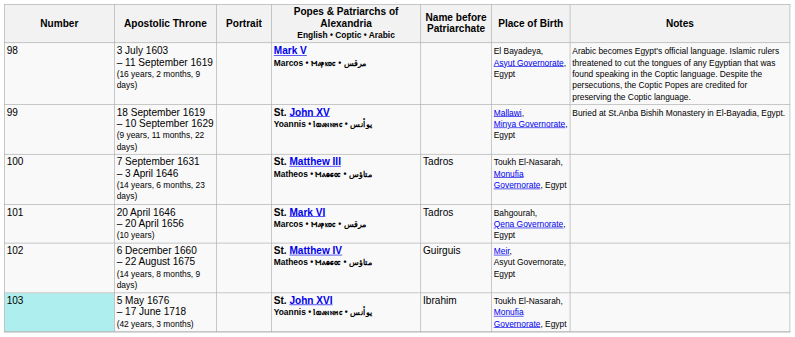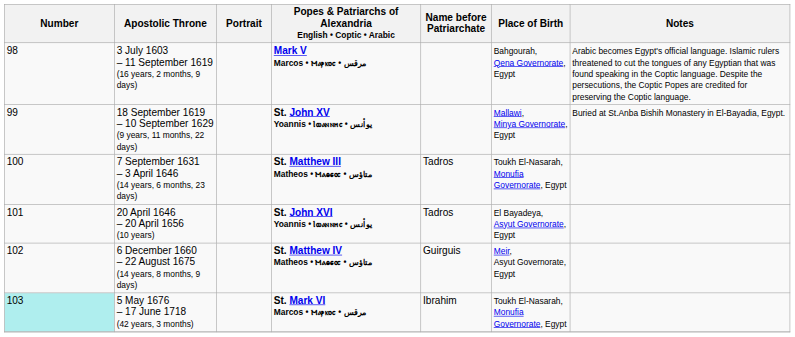3 July 1603 – 11 September 1619 (16 years, 2 months, 9 days) | Place of Birth: El Bayadeya, Asyut Governorate, Egypt -> Bahgourah, Qena Governorate, Egypt
20 April 1646 – 20 April 1656 (10 years) | Popes & Patriarchs of Alexandria English • Coptic • Arabic: St. Mark VI Marcos • Ⲙⲁⲣⲕⲟⲥ • مرقس -> St. John XVI Yoannis • Ⲓⲱⲁⲛⲛⲏⲥ • يوأنس
20 April 1646 – 20 April 1656 (10 years) | Place of Birth: Bahgourah, Qena Governorate, Egypt -> El Bayadeya, Asyut Governorate, Egypt
5 May 1676 – 17 June 1718 (42 years, 3 months) | Popes & Patriarchs of Alexandria English • Coptic • Arabic: St. John XVI Yoannis • Ⲓⲱⲁⲛⲛⲏⲥ • يوأنس -> St. Mark VI Marcos • Ⲙⲁⲣⲕⲟⲥ • مرقس
